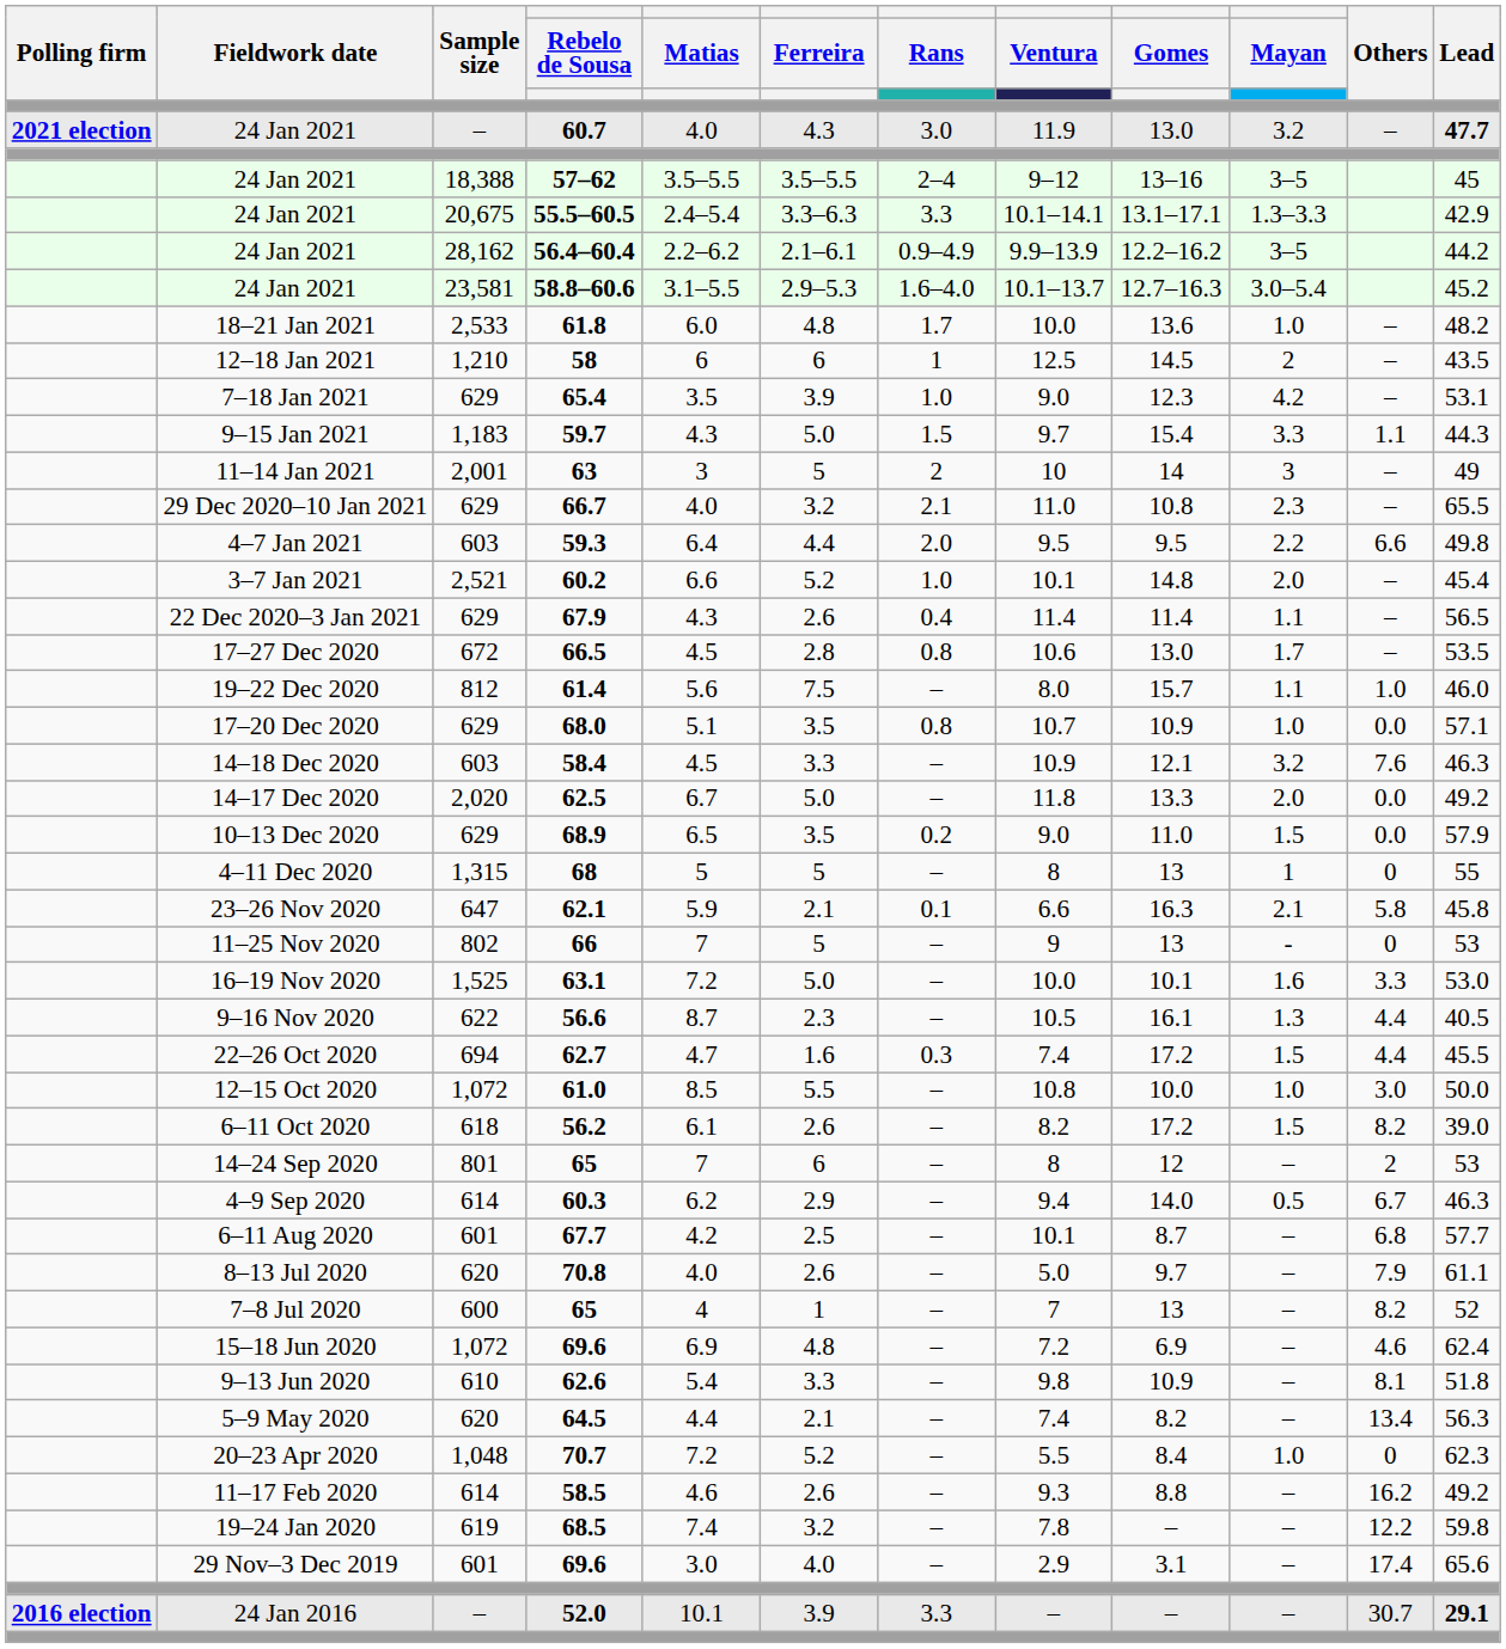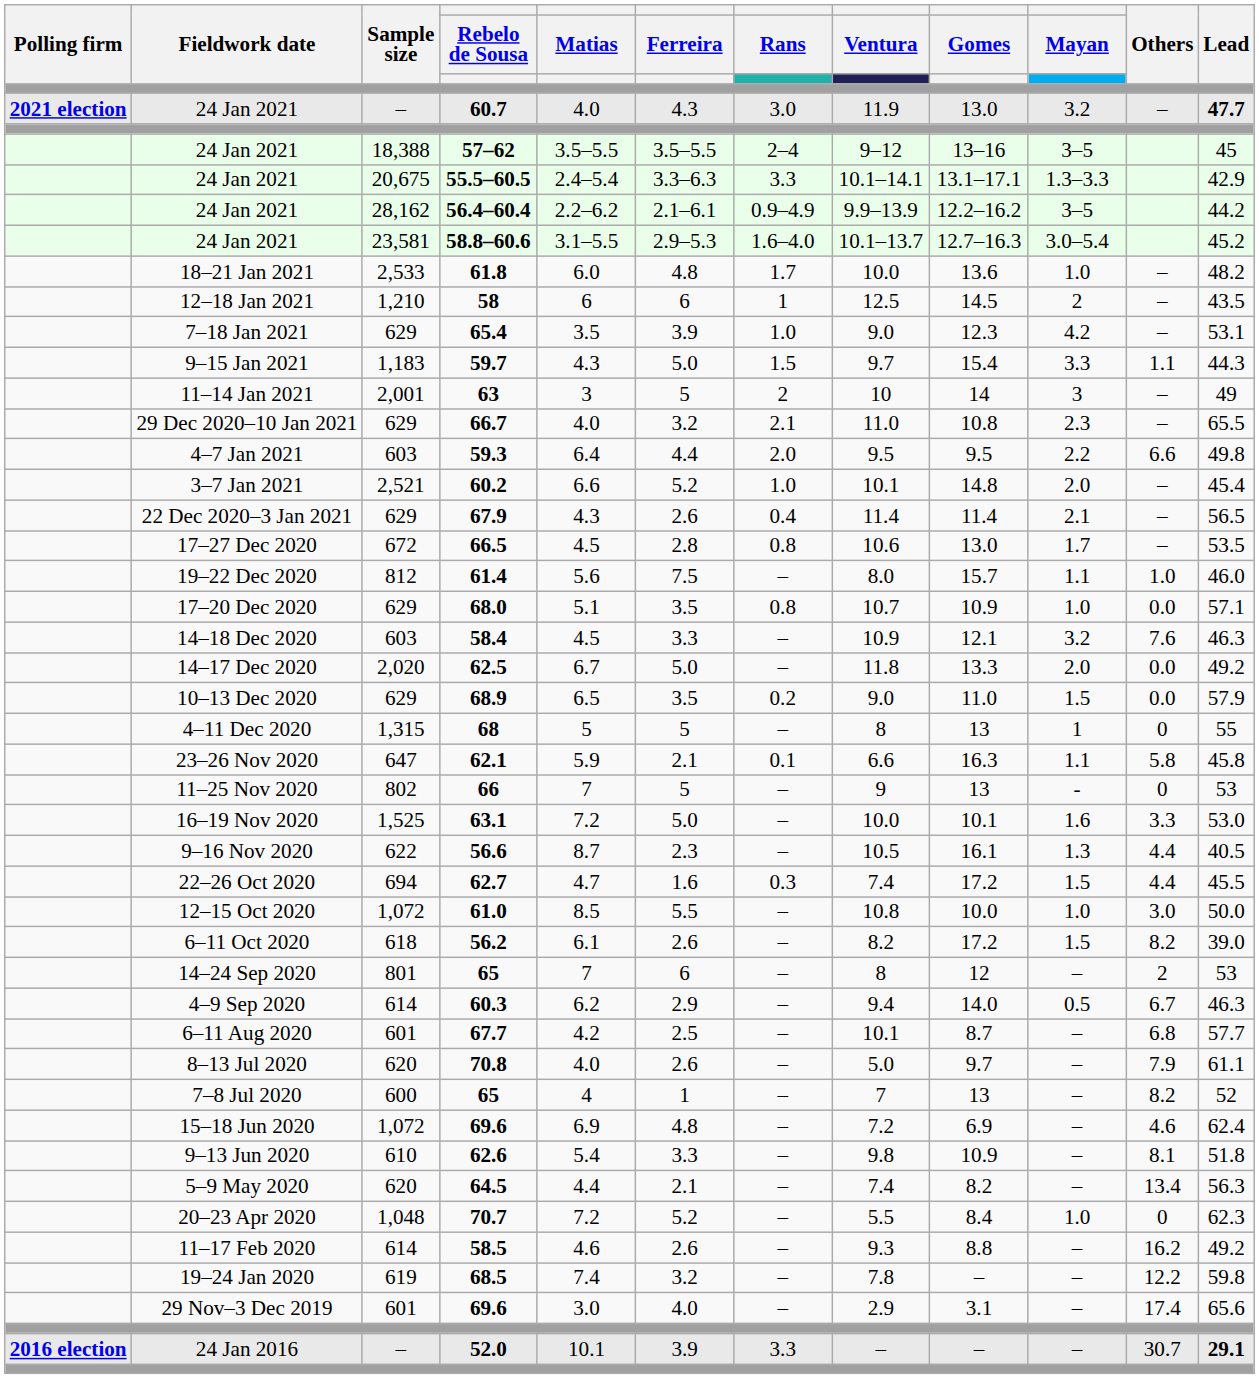67.9 | Mayan: 1.1 -> 2.1
62.1 | Mayan: 2.1 -> 1.1
